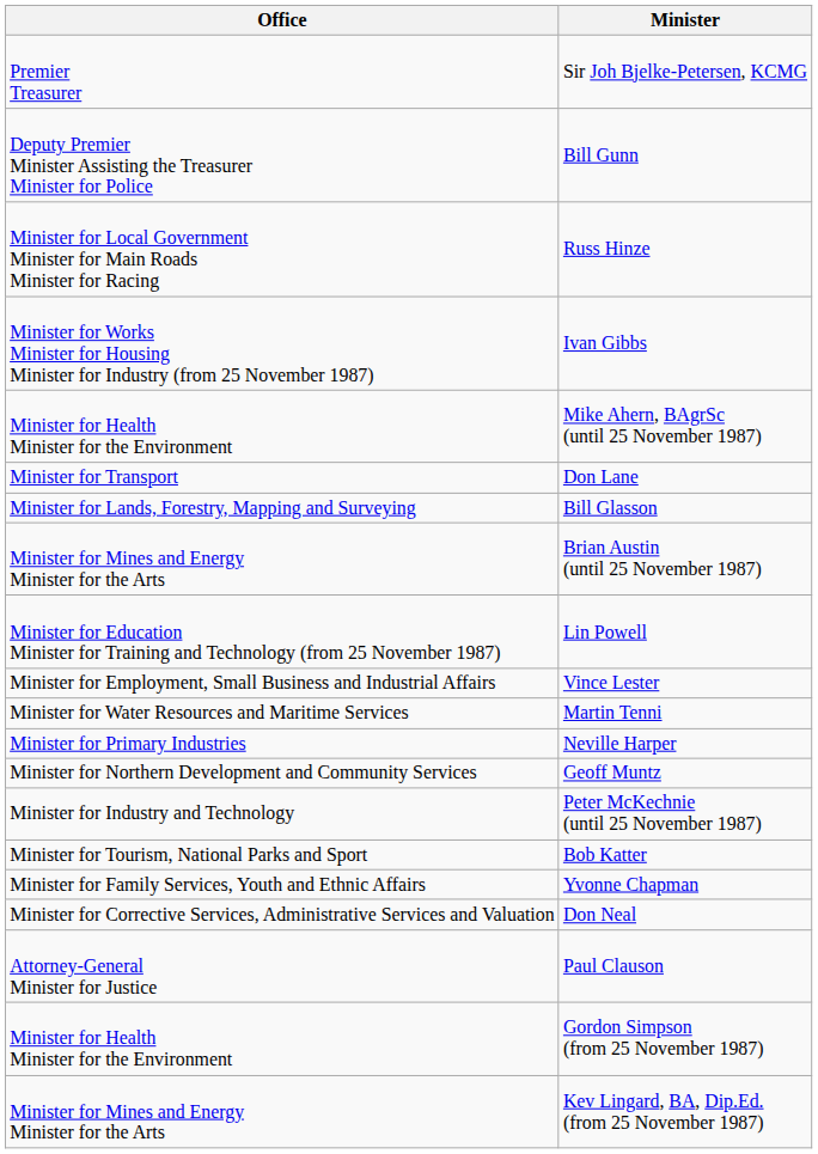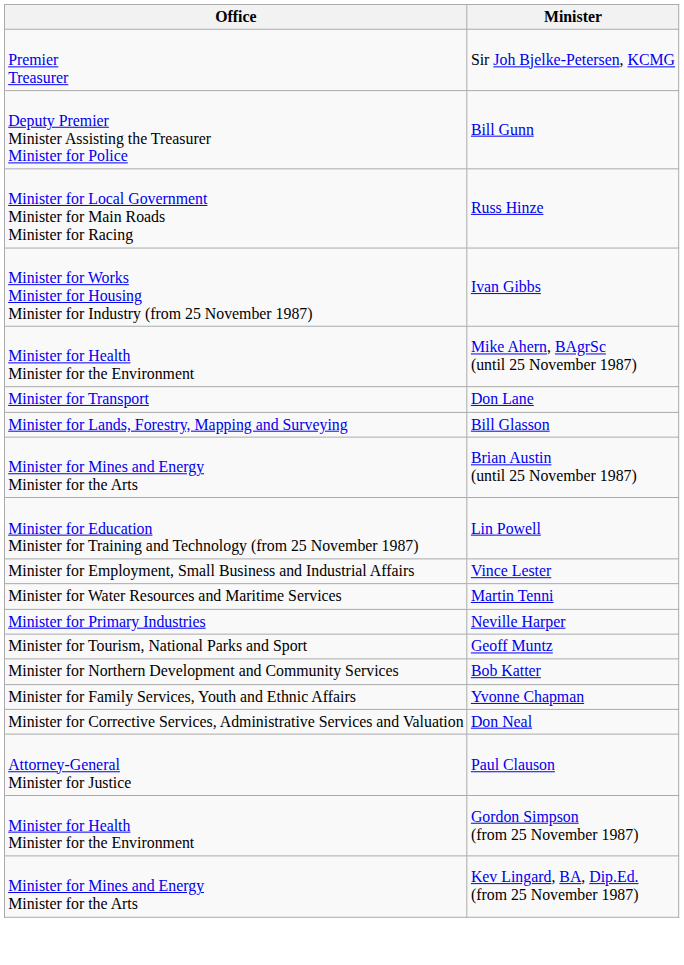Geoff Muntz | Office: Minister for Northern Development and Community Services -> Minister for Tourism, National Parks and Sport
- row: Minister for Industry and Technology | Peter McKechnie (until 25 November 1987)
Bob Katter | Office: Minister for Tourism, National Parks and Sport -> Minister for Northern Development and Community Services
